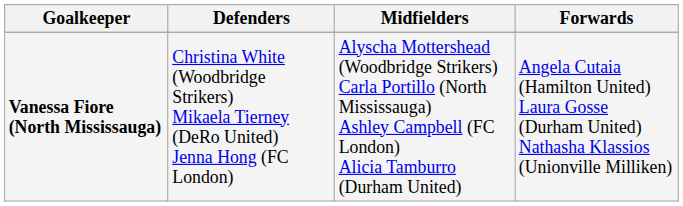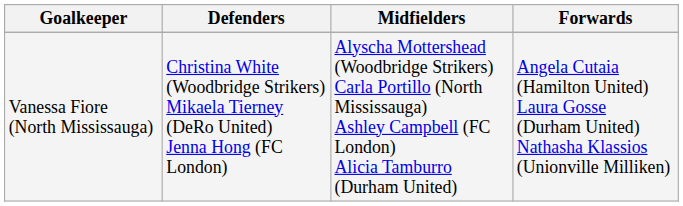Vanessa Fiore (North Mississauga) | Goalkeeper: bold -> normal
